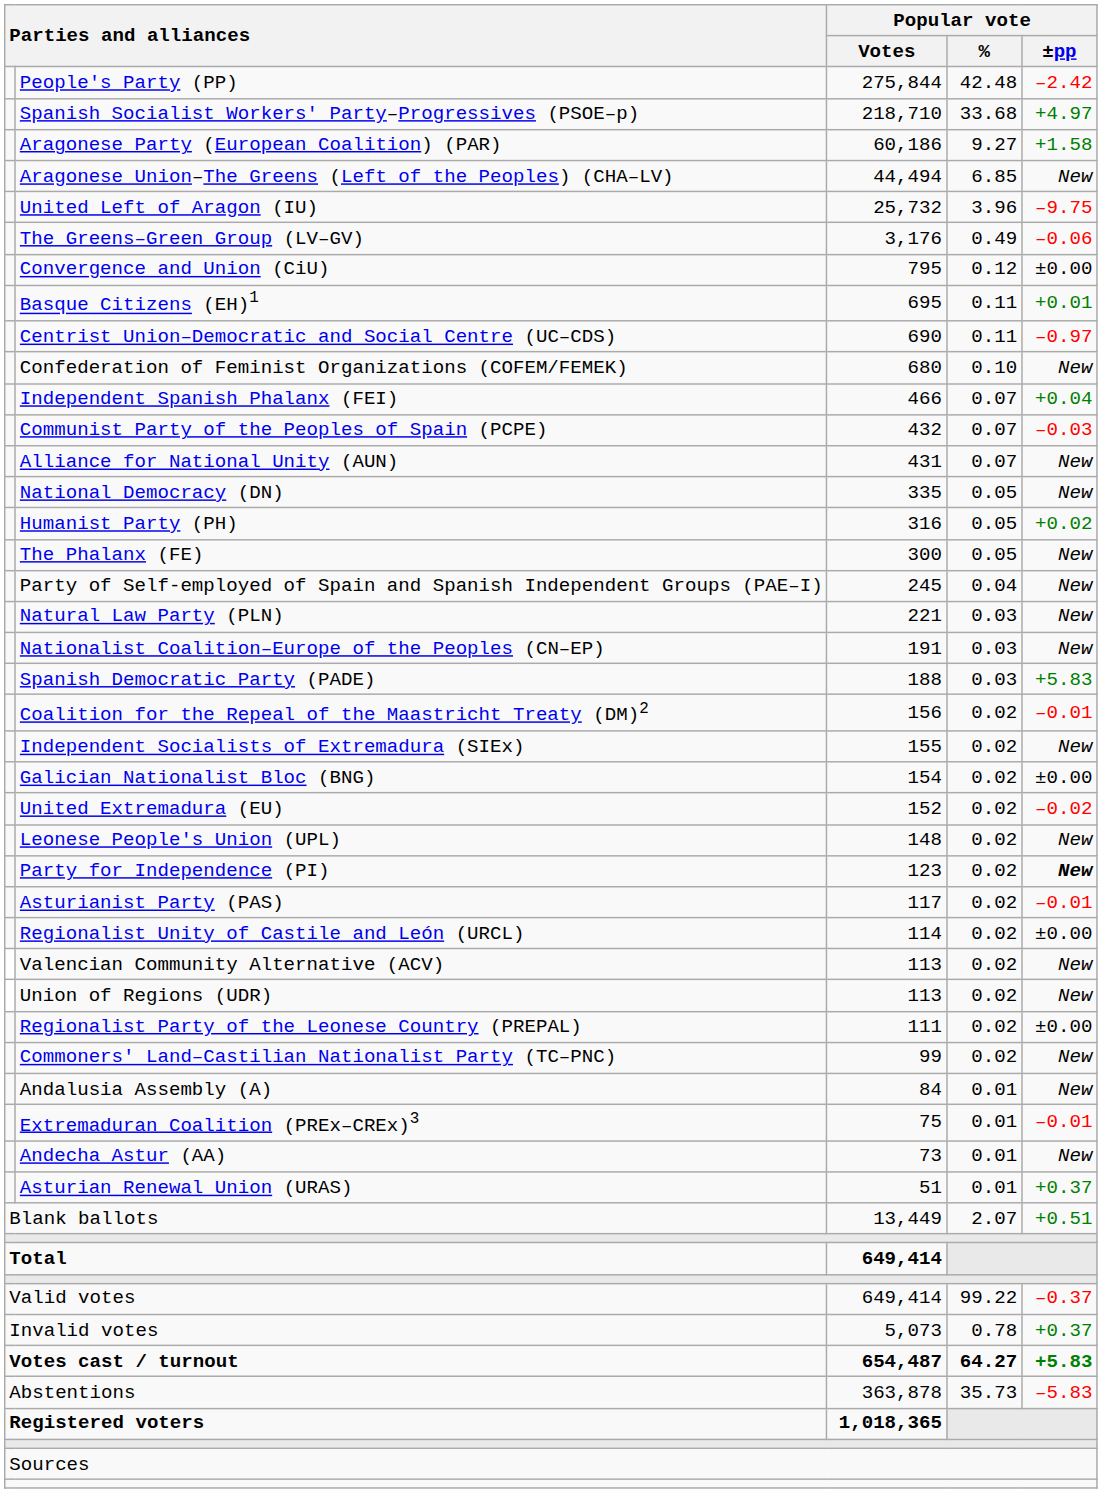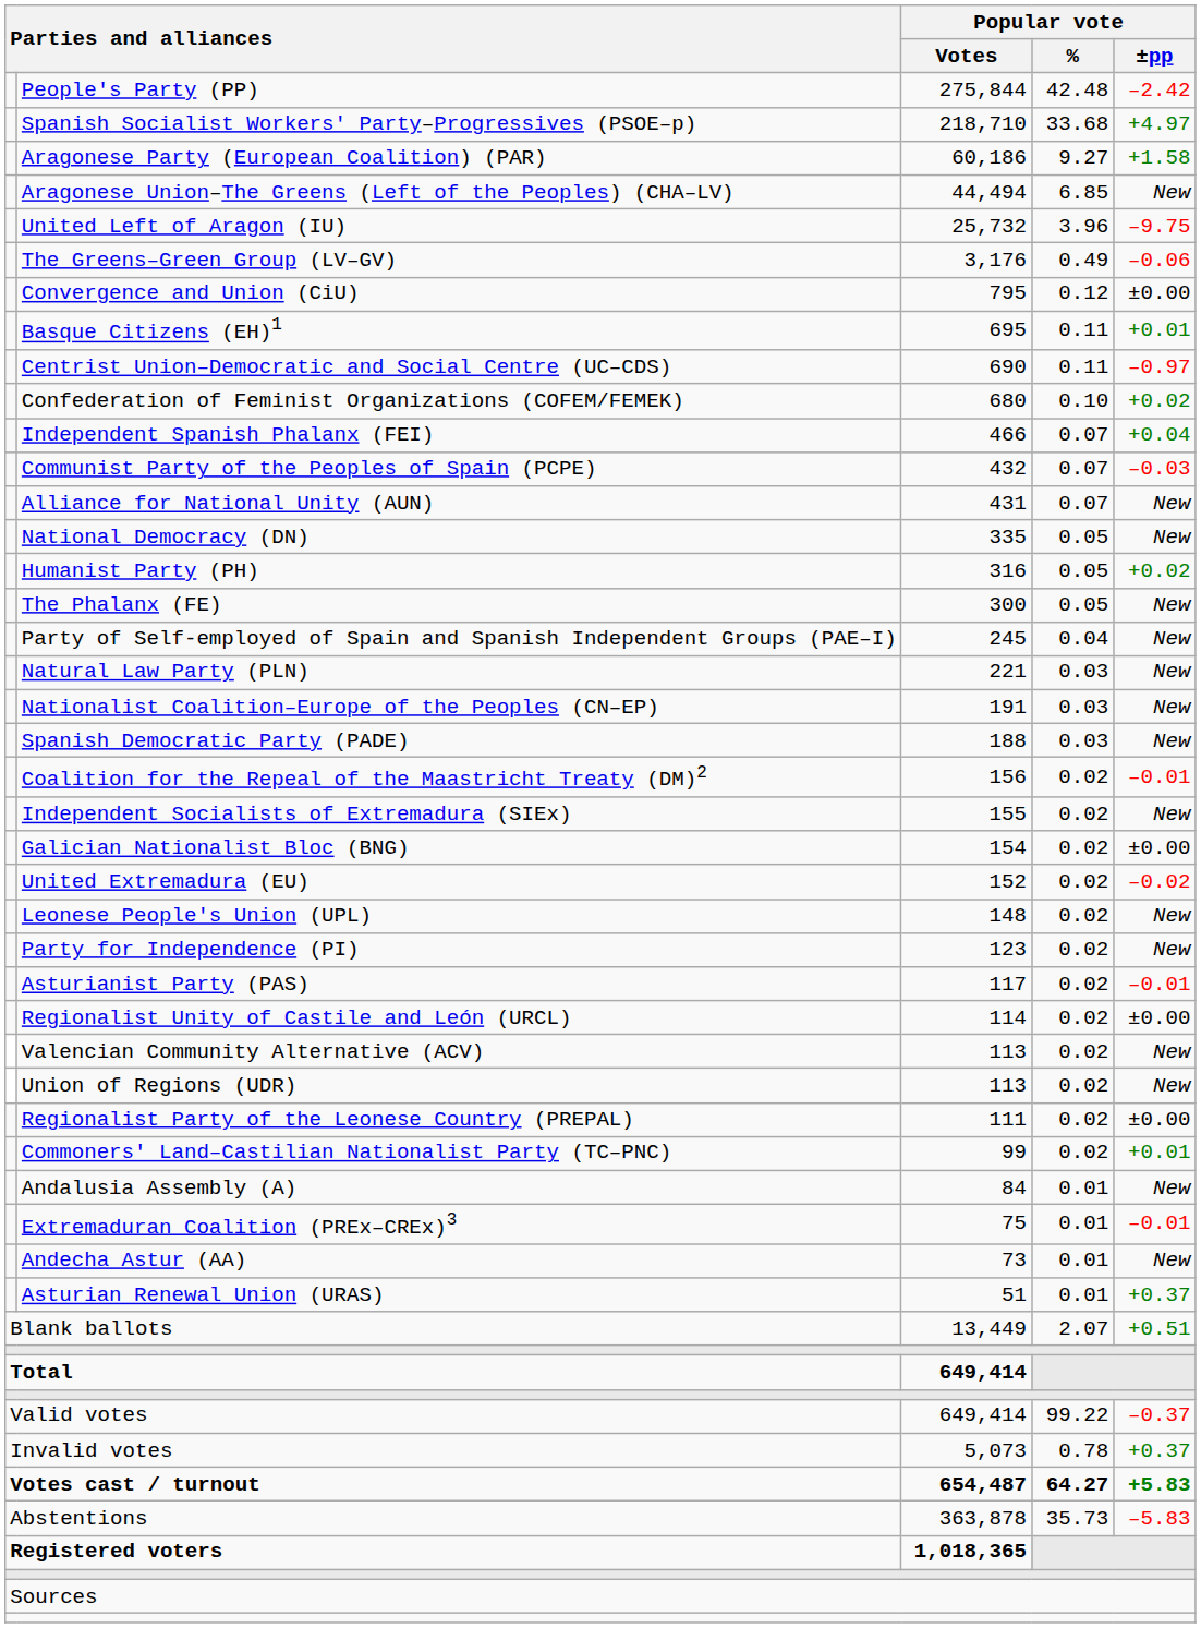Confederation of Feminist Organizations (COFEM/FEMEK) | Popular vote / ±pp: New -> +0.02
Spanish Democratic Party (PADE) | Popular vote / ±pp: +5.83 -> New
Party for Independence (PI) | Popular vote / ±pp: bold -> normal
Commoners' Land–Castilian Nationalist Party (TC–PNC) | Popular vote / ±pp: New -> +0.01
